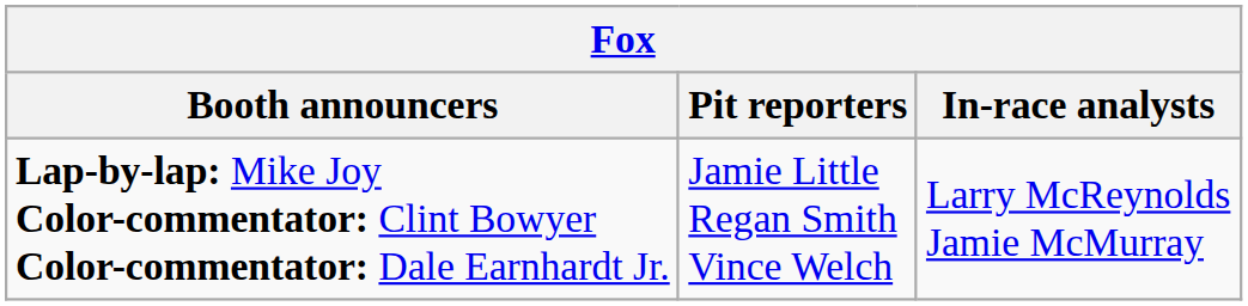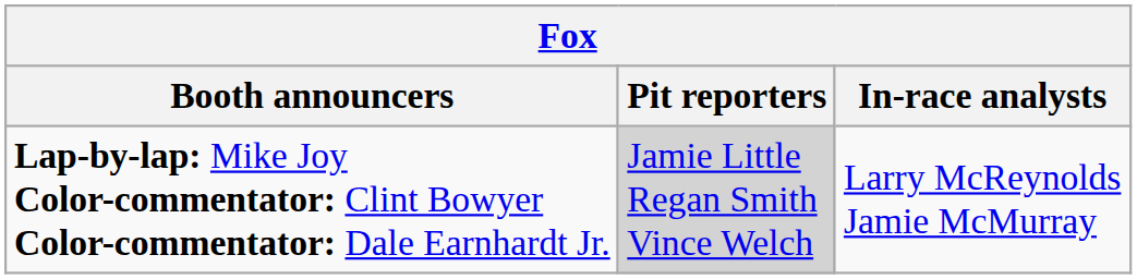row 3 | Pit reporters: no background -> lightgrey background
